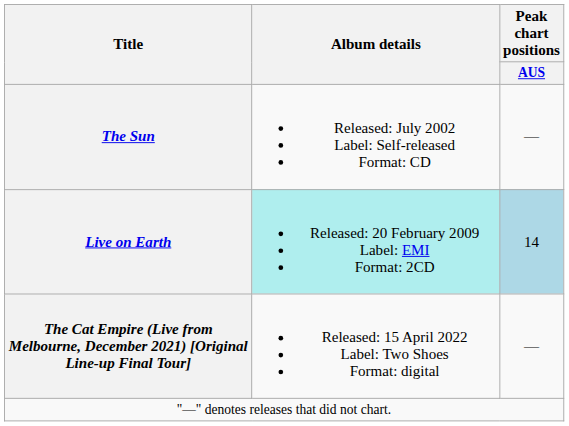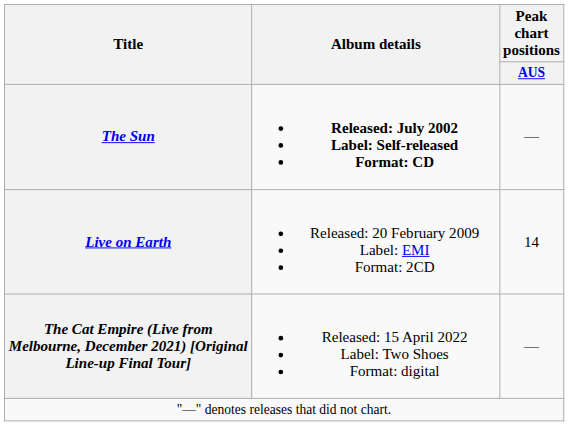The Sun | Album details: normal -> bold
Live on Earth | Album details: paleturquoise background -> no background
Live on Earth | Peak chart positions / AUS: lightblue background -> no background
